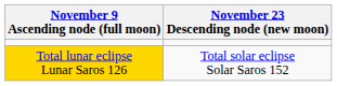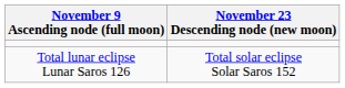row 3 | November 9 Ascending node (full moon): gold background -> no background
